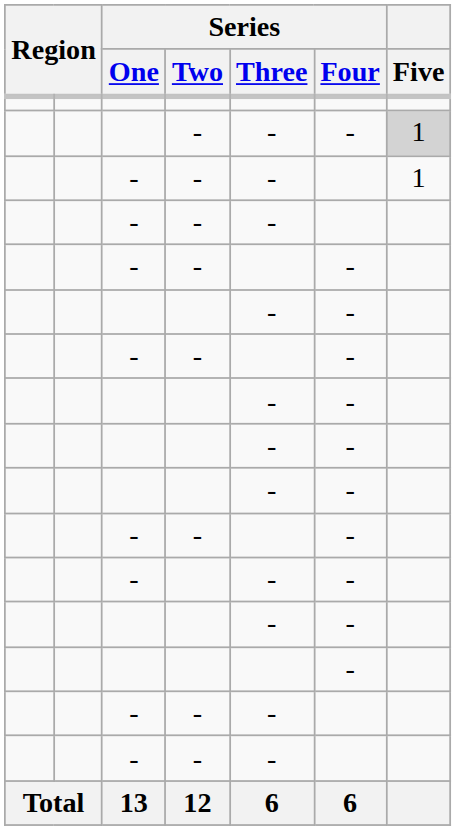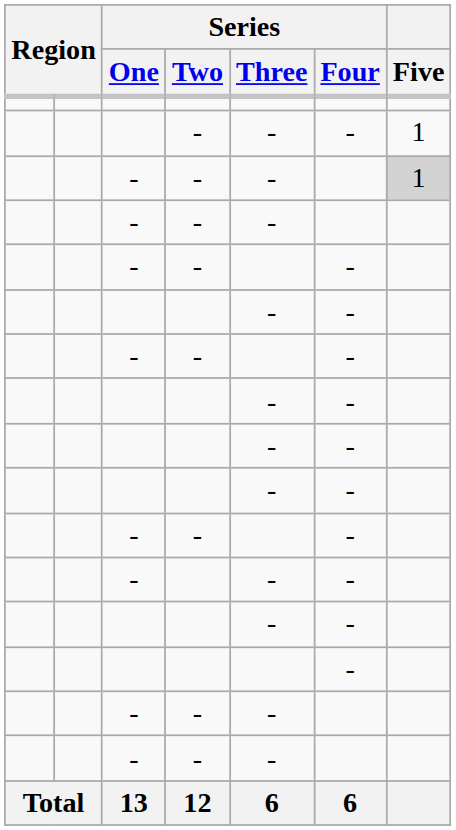row 4 | Five: lightgrey background -> no background
row 5 | Five: no background -> lightgrey background
